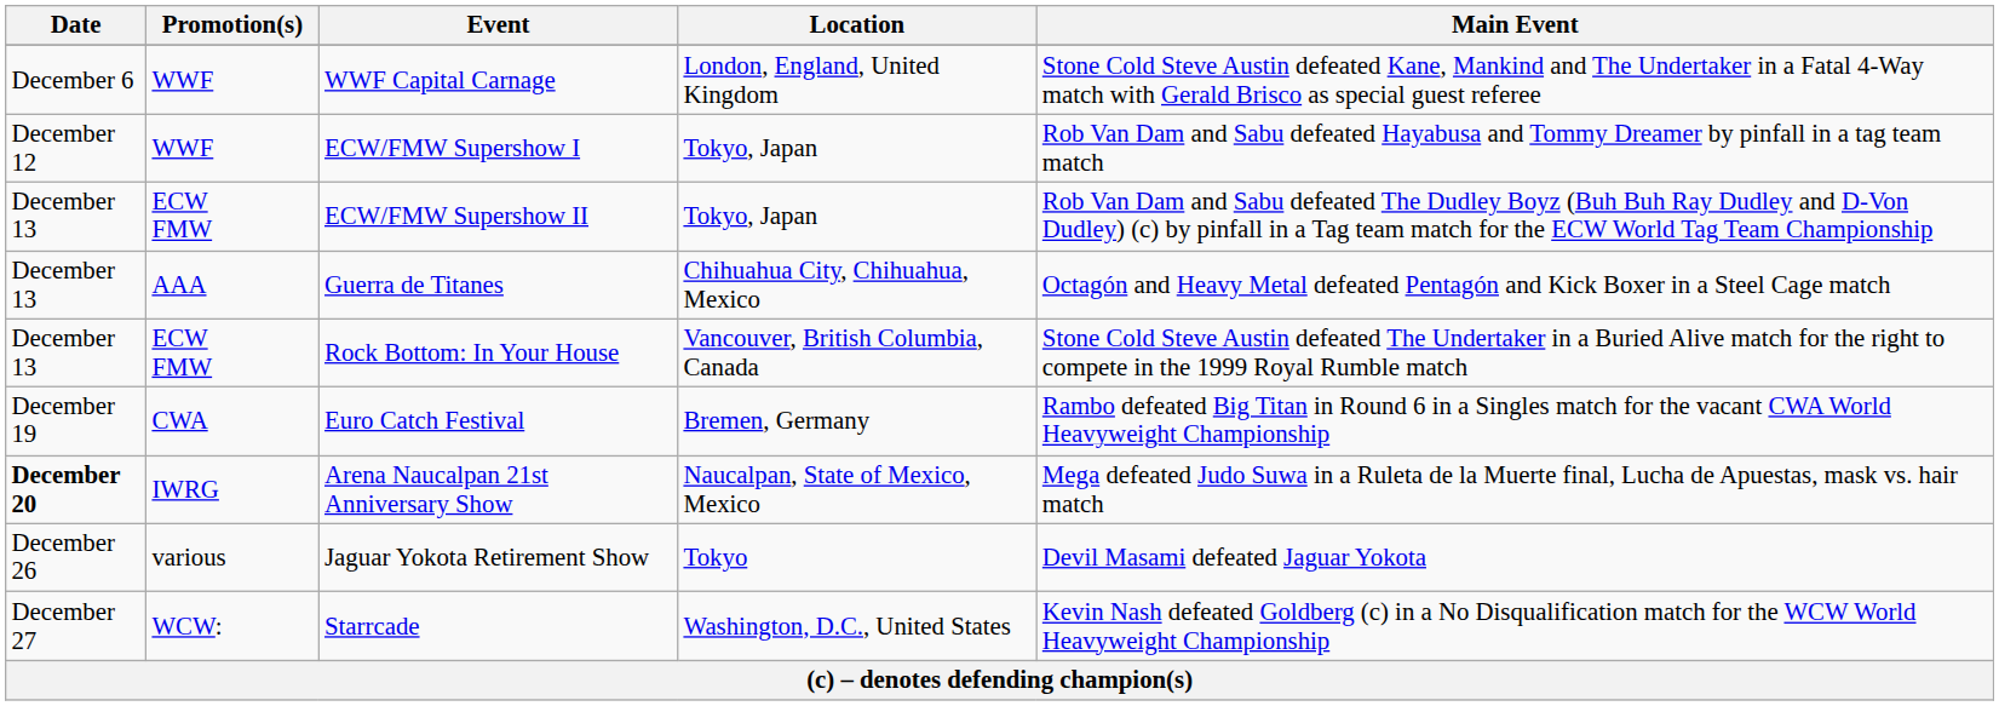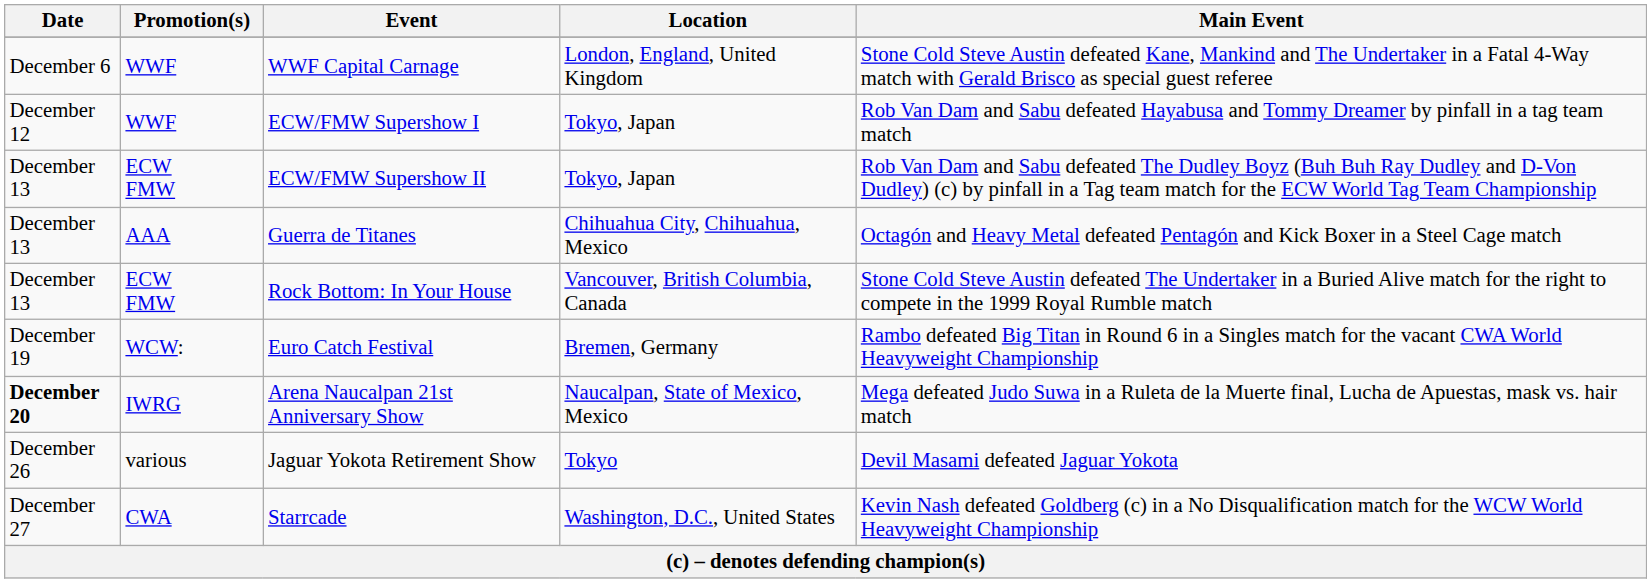Euro Catch Festival | Promotion(s): CWA -> WCW:
Starrcade | Promotion(s): WCW: -> CWA
